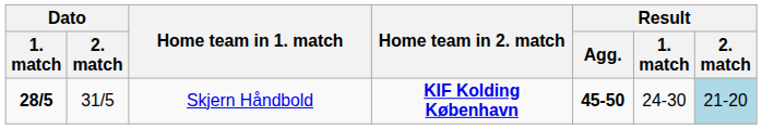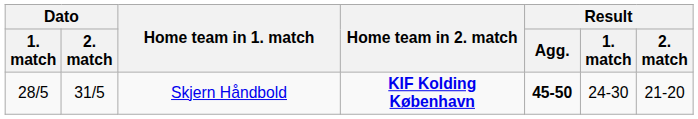Skjern Håndbold | Dato / 1. match: bold -> normal
Skjern Håndbold | Result / 2. match: lightblue background -> no background
